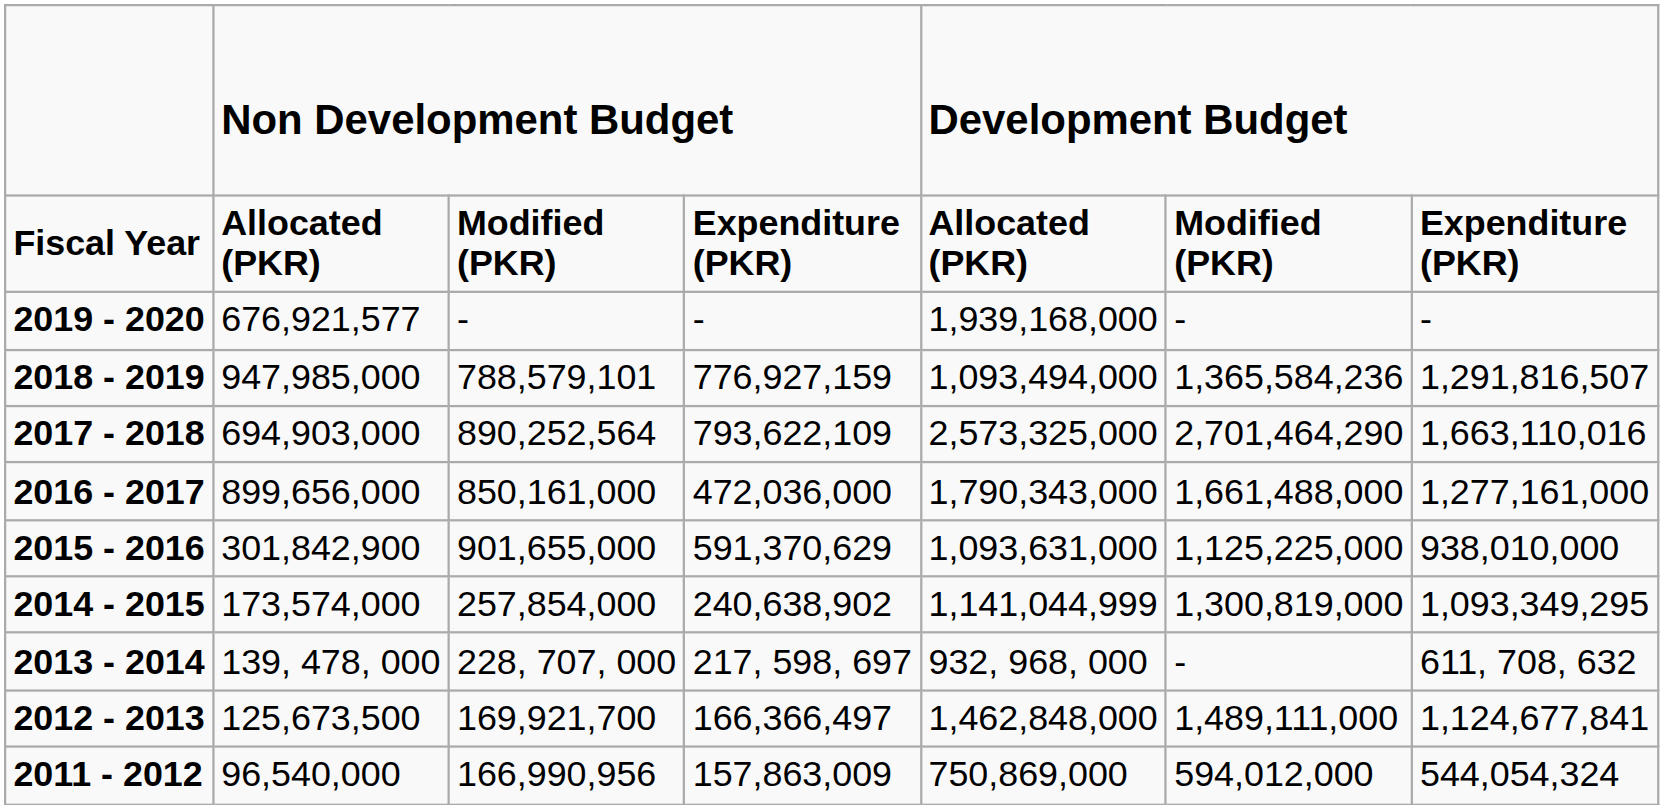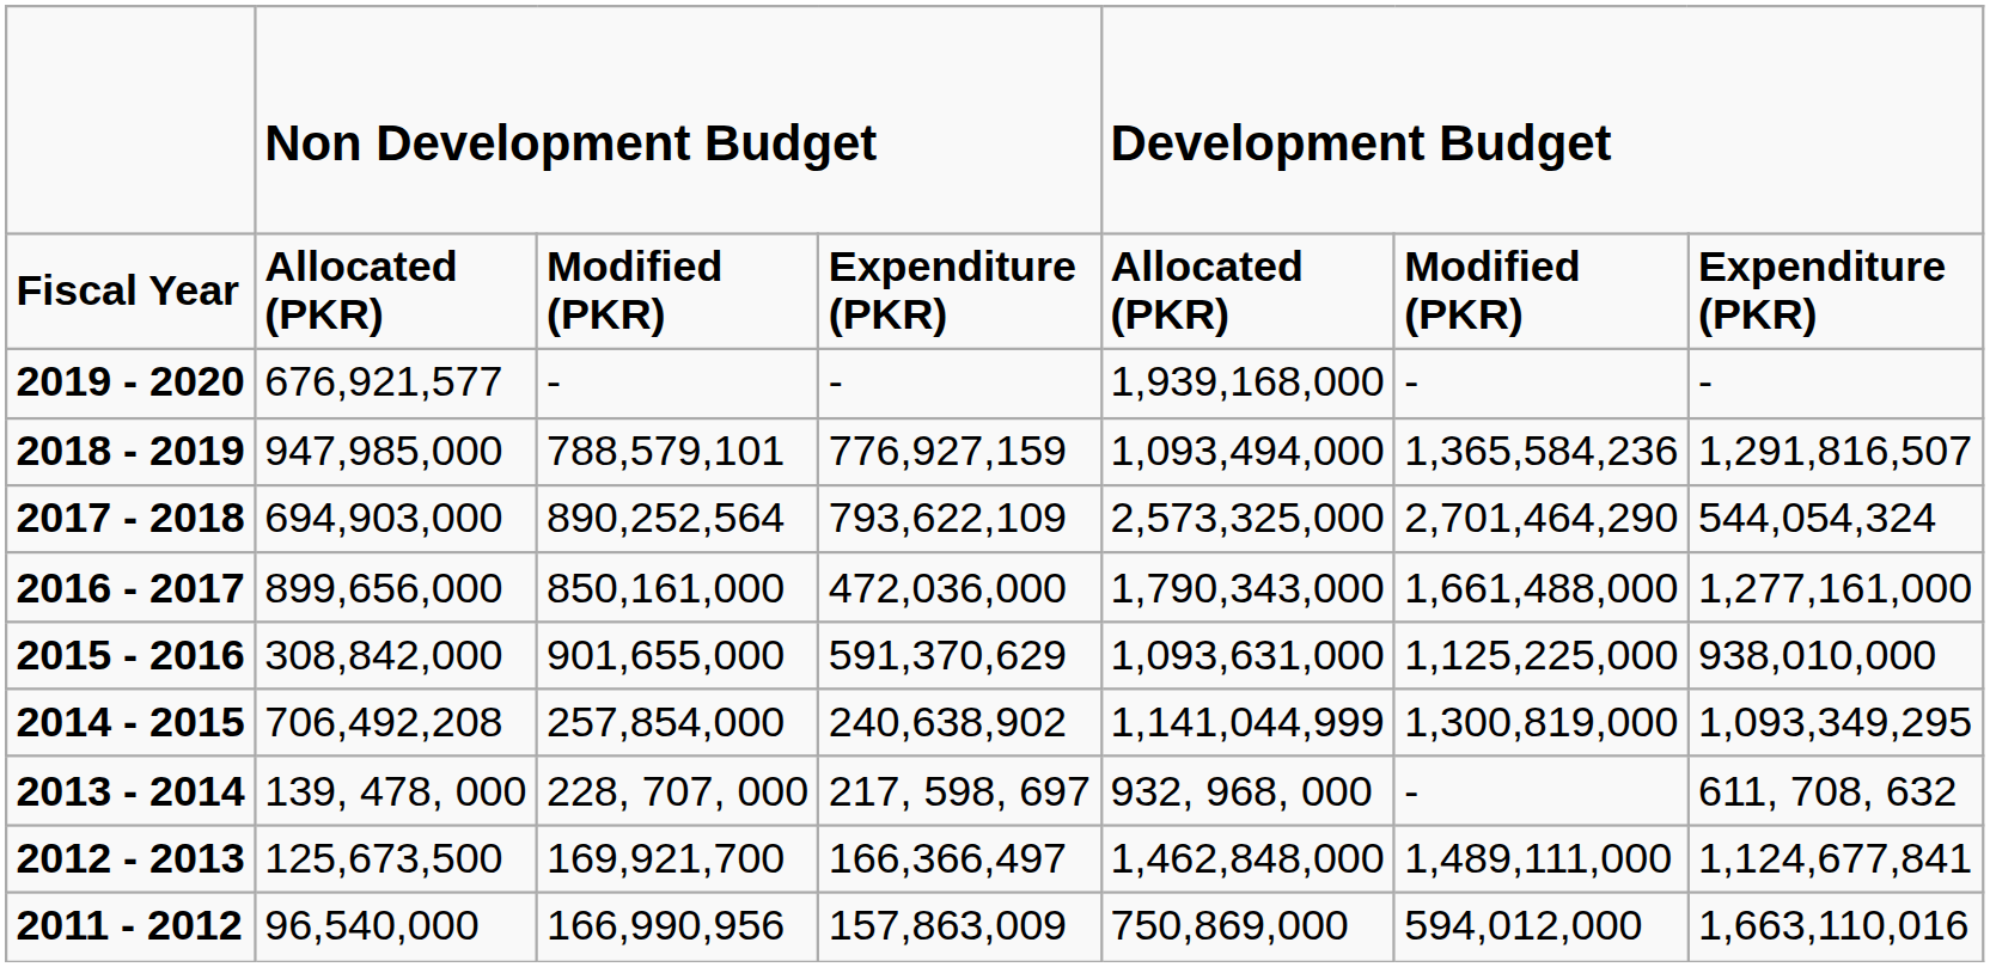2017 - 2018 | column 7: 1,663,110,016 -> 544,054,324
2015 - 2016 | column 2: 301,842,900 -> 308,842,000
2014 - 2015 | column 2: 173,574,000 -> 706,492,208
2011 - 2012 | column 7: 544,054,324 -> 1,663,110,016
